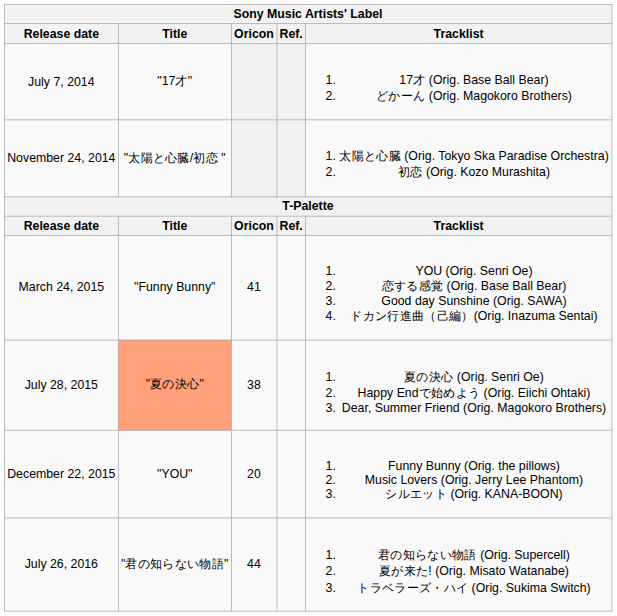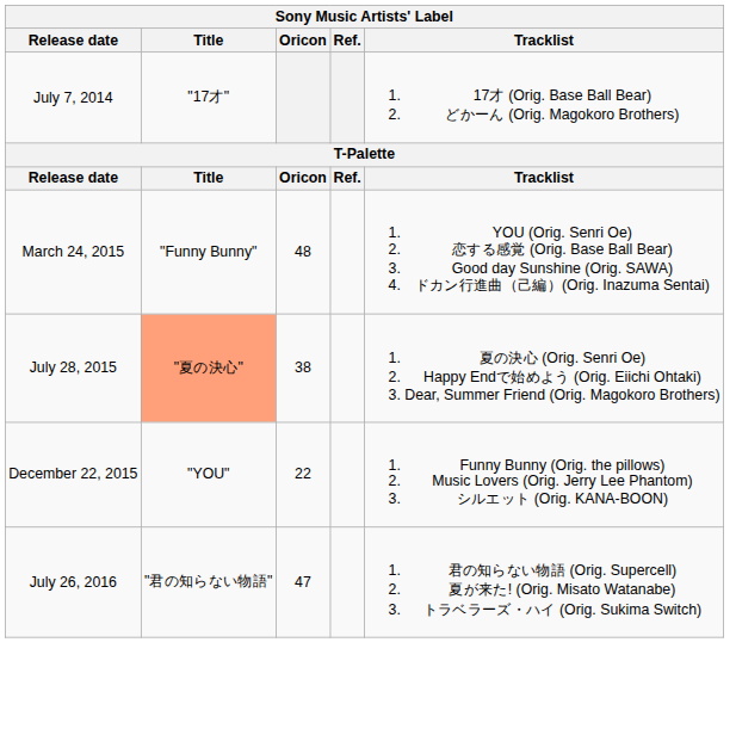- row: November 24, 2014 | "太陽と心臓/初恋 " | 太陽と心臓 (Orig. Tokyo Ska Paradise Orchestra) 初恋 (Orig. Kozo Murashita)
March 24, 2015 | Oricon: 41 -> 48
December 22, 2015 | Oricon: 20 -> 22
July 26, 2016 | Oricon: 44 -> 47
